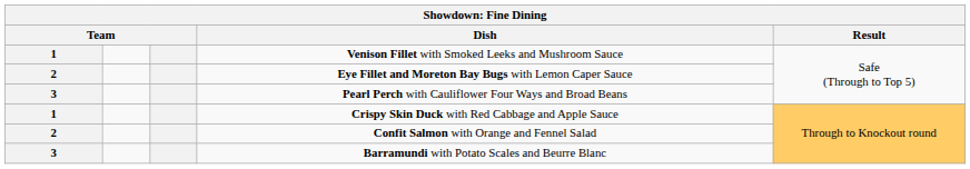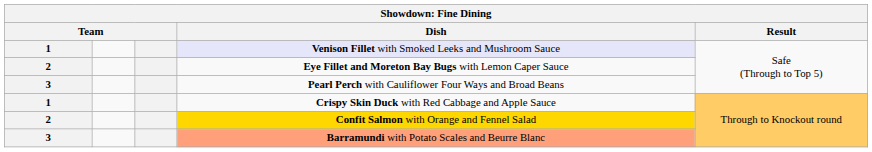Venison Fillet with Smoked Leeks and Mushroom Sauce | Dish: no background -> lavender background
Confit Salmon with Orange and Fennel Salad | Dish: no background -> gold background
Barramundi with Potato Scales and Beurre Blanc | Dish: no background -> lightsalmon background
